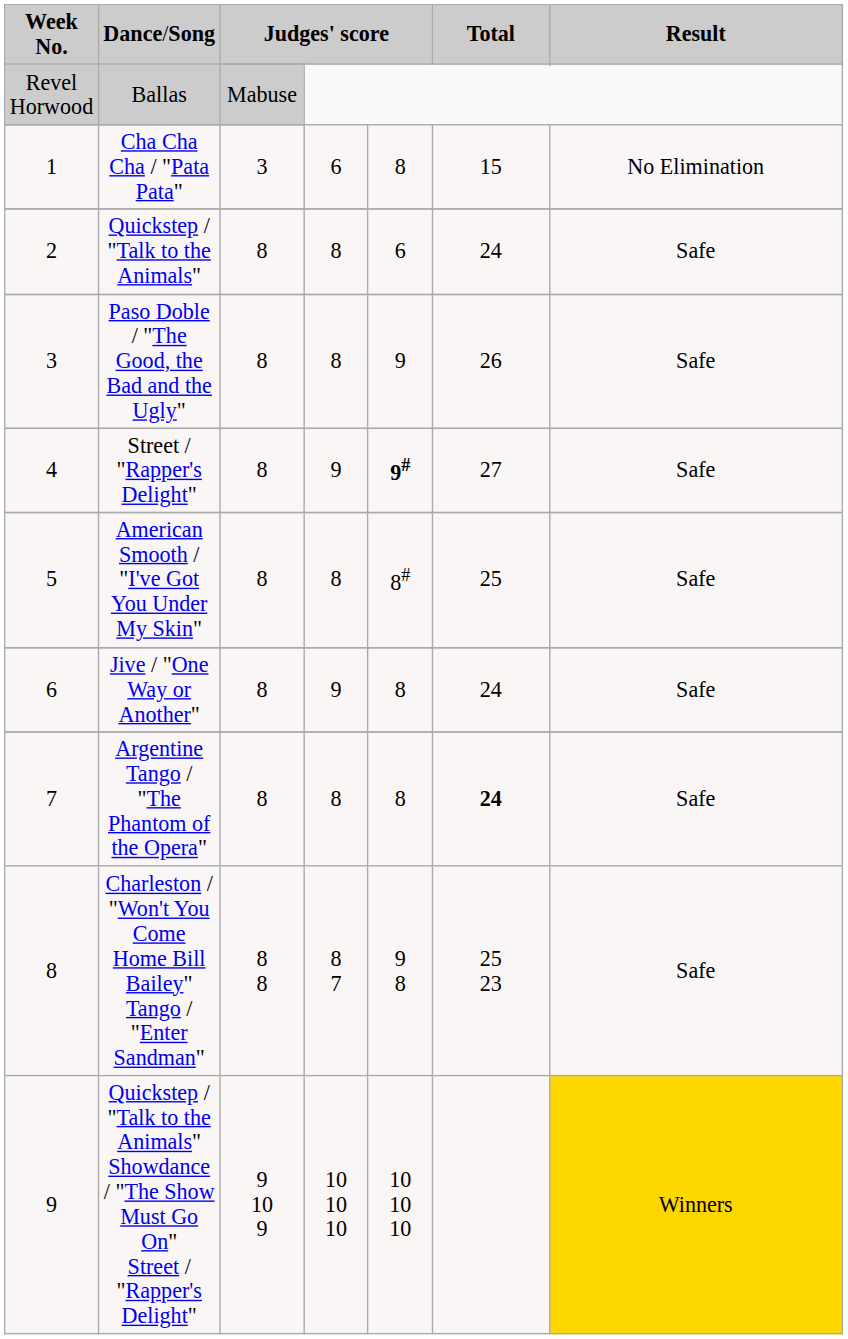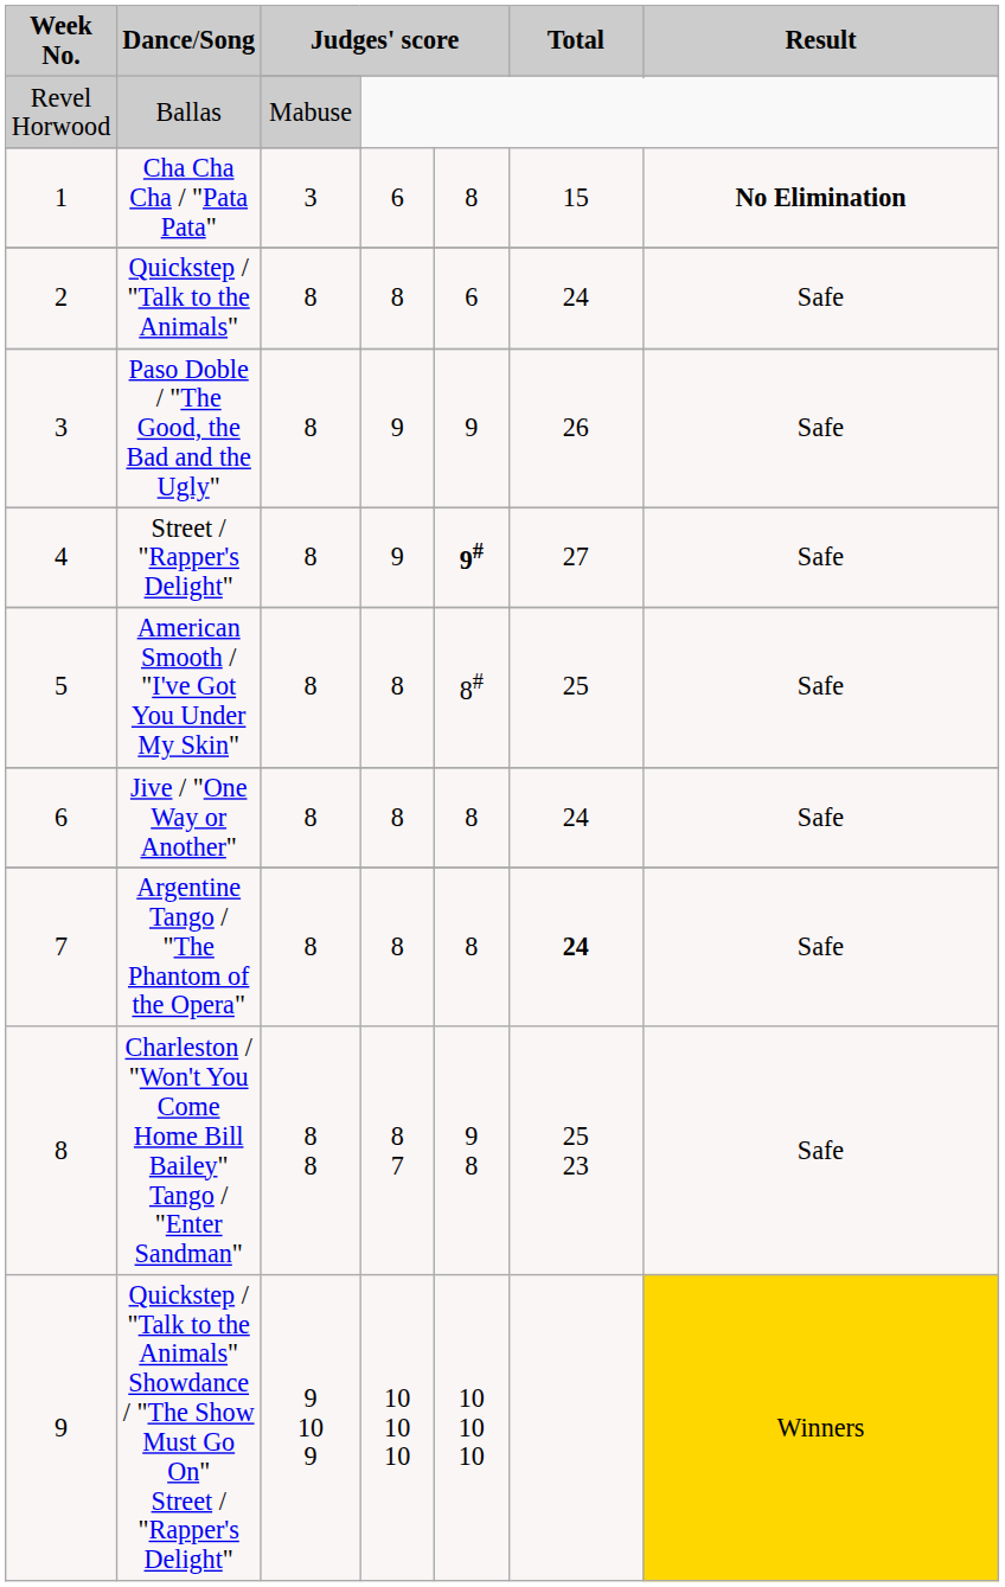Cha Cha Cha / "Pata Pata" | column 7: normal -> bold
Paso Doble / "The Good, the Bad and the Ugly" | column 4: 8 -> 9
Jive / "One Way or Another" | column 4: 9 -> 8
